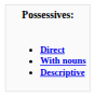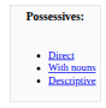row 2 | column 1: bold -> normal
